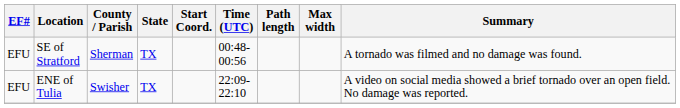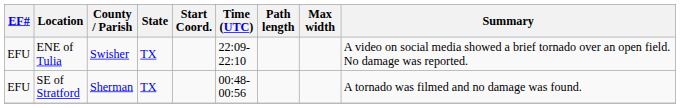rows swapped: ENE of Tulia <-> SE of Stratford
